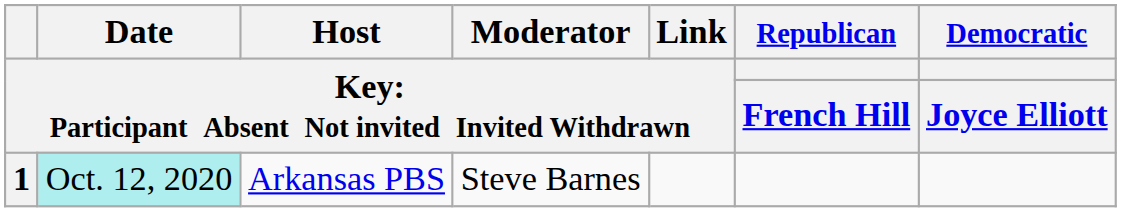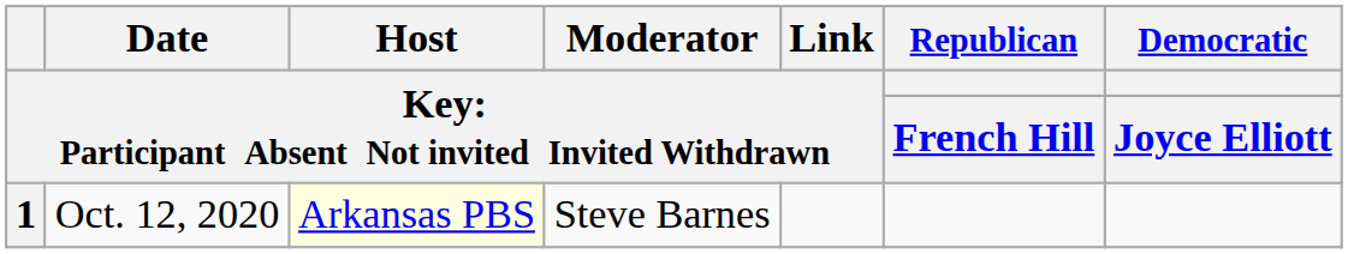1 | column 2: paleturquoise background -> no background
1 | column 3: no background -> lightyellow background
